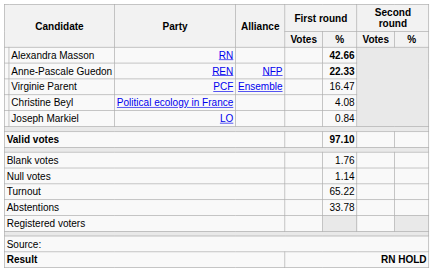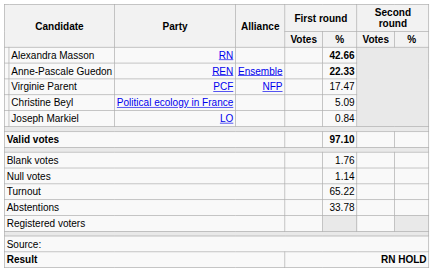Anne-Pascale Guedon | Alliance: NFP -> Ensemble
Virginie Parent | Alliance: Ensemble -> NFP
Virginie Parent | First round / %: 16.47 -> 17.47
Christine Beyl | First round / %: 4.08 -> 5.09
